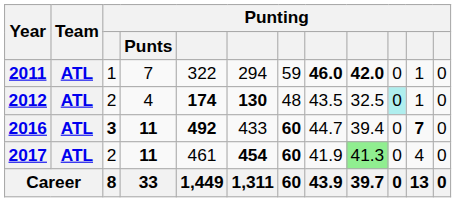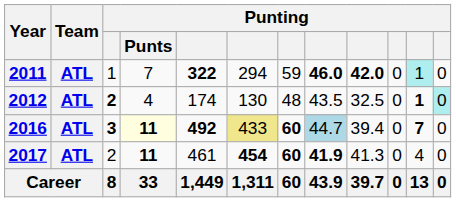2011 | column 5: normal -> bold
2011 | column 11: no background -> paleturquoise background
2012 | column 3: normal -> bold
2012 | column 5: bold -> normal
2012 | column 6: bold -> normal
2012 | column 10: paleturquoise background -> no background
2012 | column 11: normal -> bold
2012 | column 12: no background -> paleturquoise background
2016 | Punting / Punts: no background -> lightyellow background
2016 | column 6: no background -> khaki background
2016 | column 8: no background -> lightblue background
2017 | column 8: normal -> bold
2017 | column 9: lightgreen background -> no background
